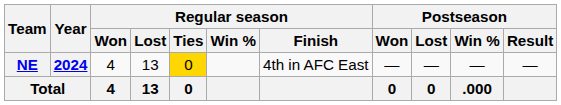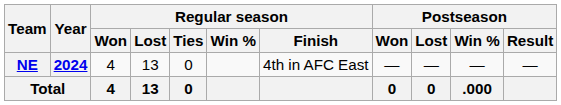NE | Regular season / Ties: gold background -> no background
